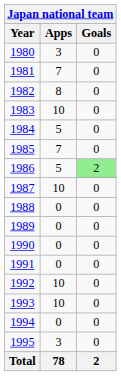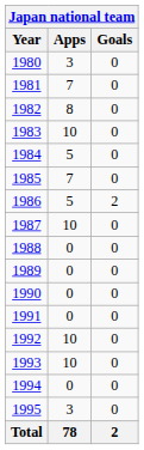1986 | Goals: lightgreen background -> no background
